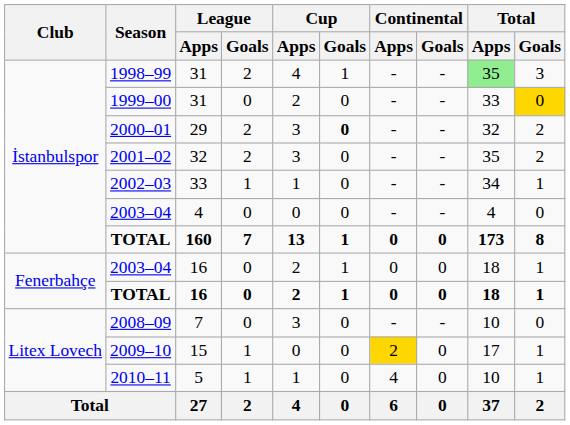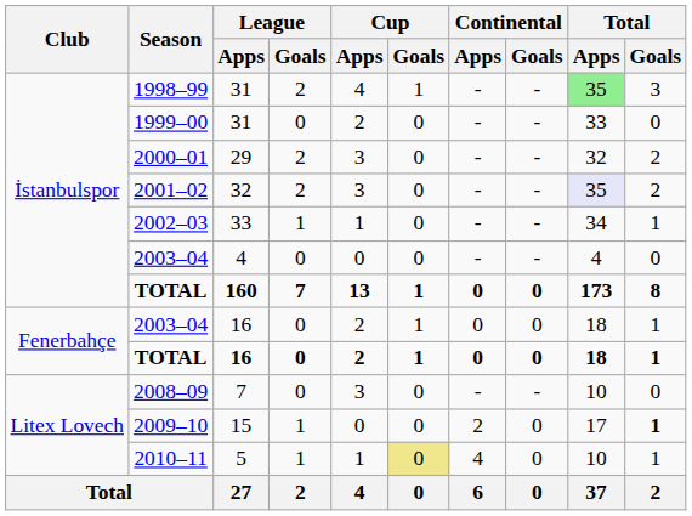1999–00 | Total / Goals: gold background -> no background
2000–01 | Cup / Goals: bold -> normal
2001–02 | Total / Apps: no background -> lavender background
2009–10 | Continental / Apps: gold background -> no background
2009–10 | Total / Goals: normal -> bold
2010–11 | Cup / Goals: no background -> khaki background
